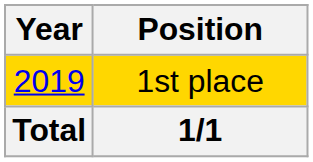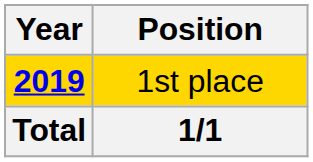1st place | Year: normal -> bold
